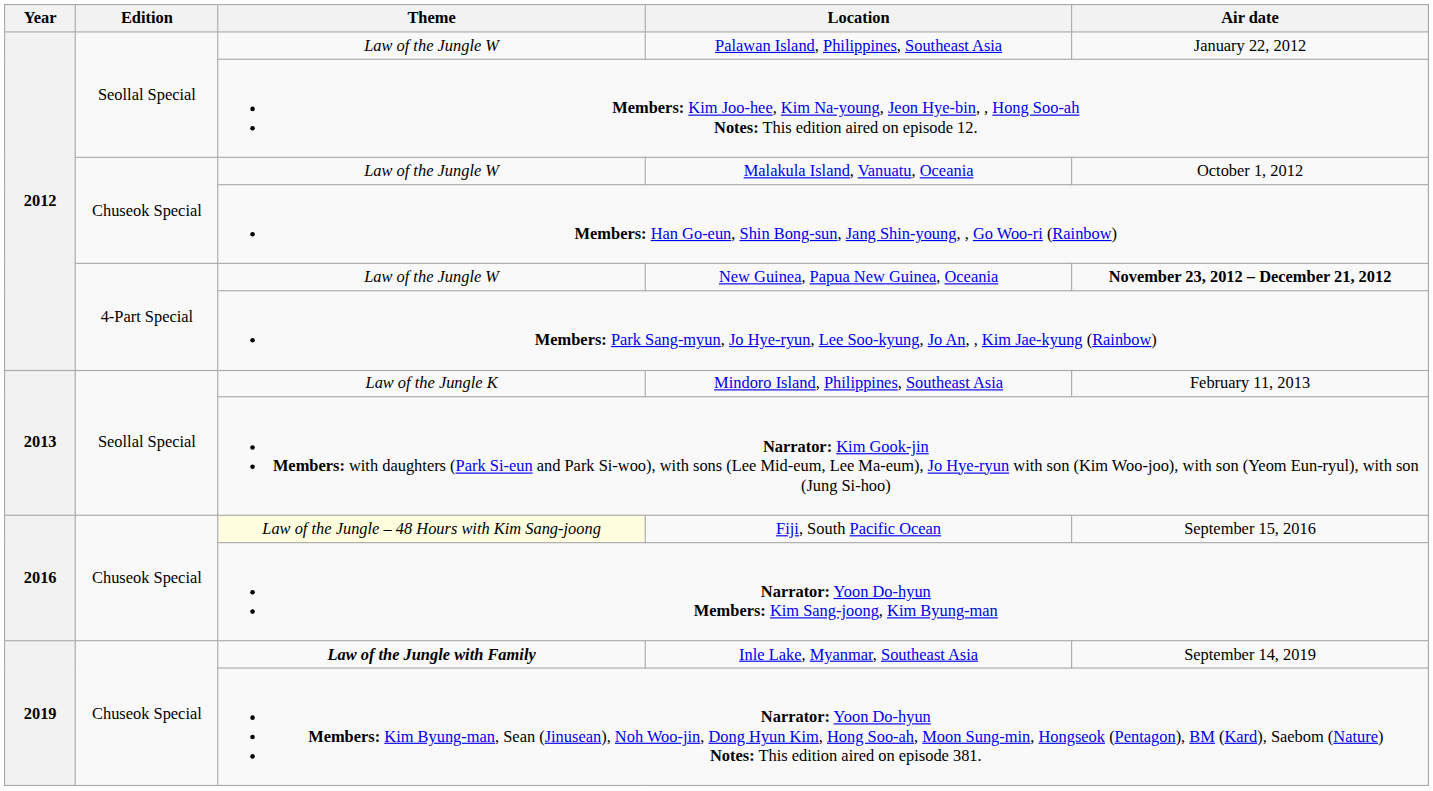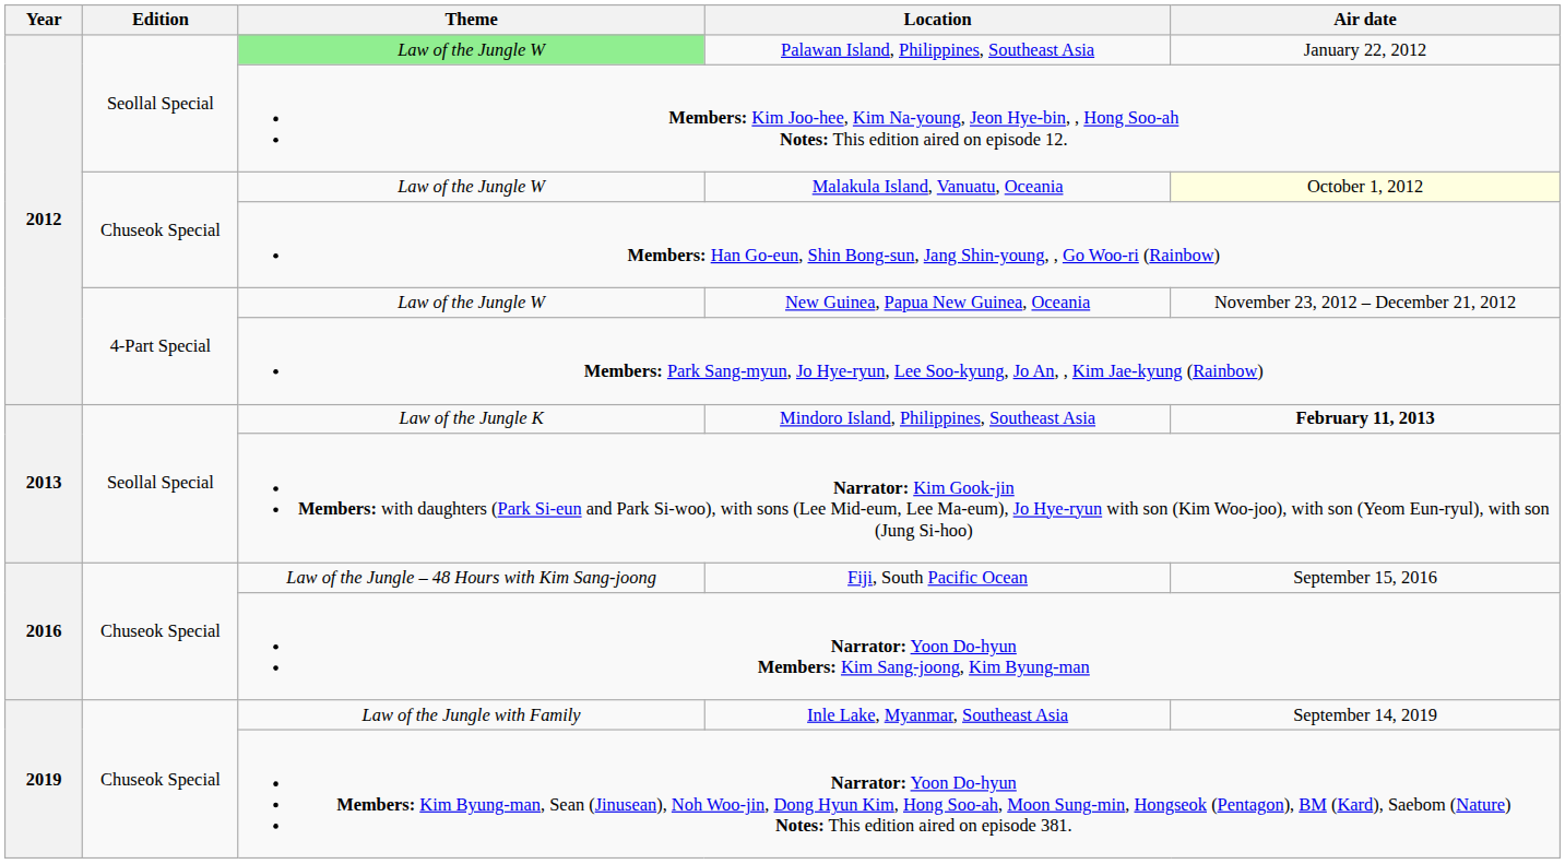Palawan Island, Philippines, Southeast Asia | Theme: no background -> lightgreen background
Malakula Island, Vanuatu, Oceania | Air date: no background -> lightyellow background
New Guinea, Papua New Guinea, Oceania | Air date: bold -> normal
Mindoro Island, Philippines, Southeast Asia | Air date: normal -> bold
Fiji, South Pacific Ocean | Theme: lightyellow background -> no background
Inle Lake, Myanmar, Southeast Asia | Theme: bold -> normal
